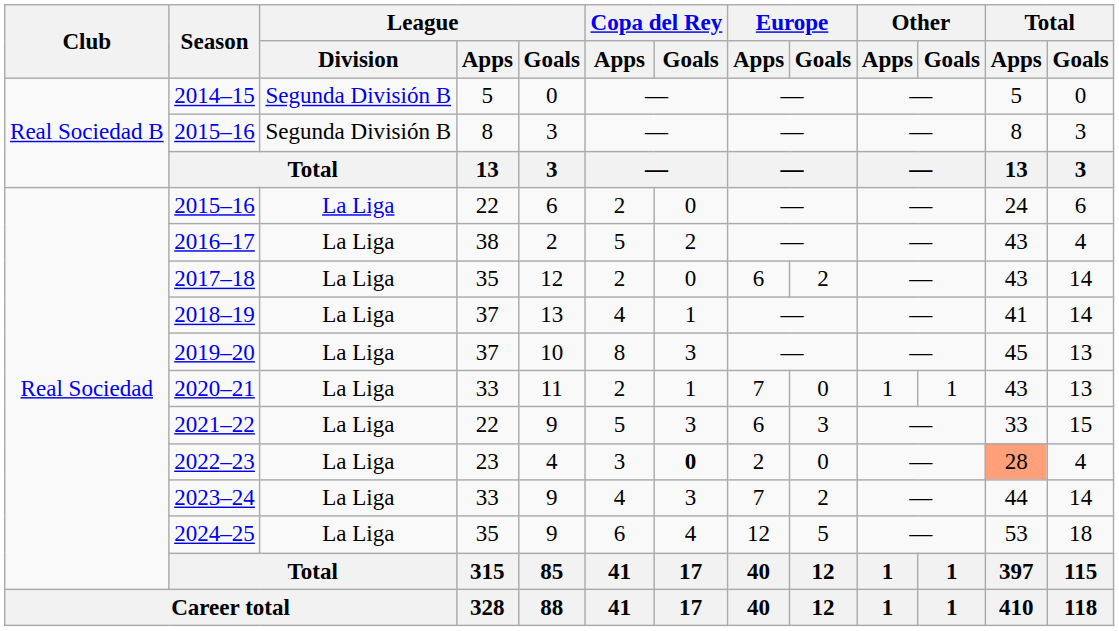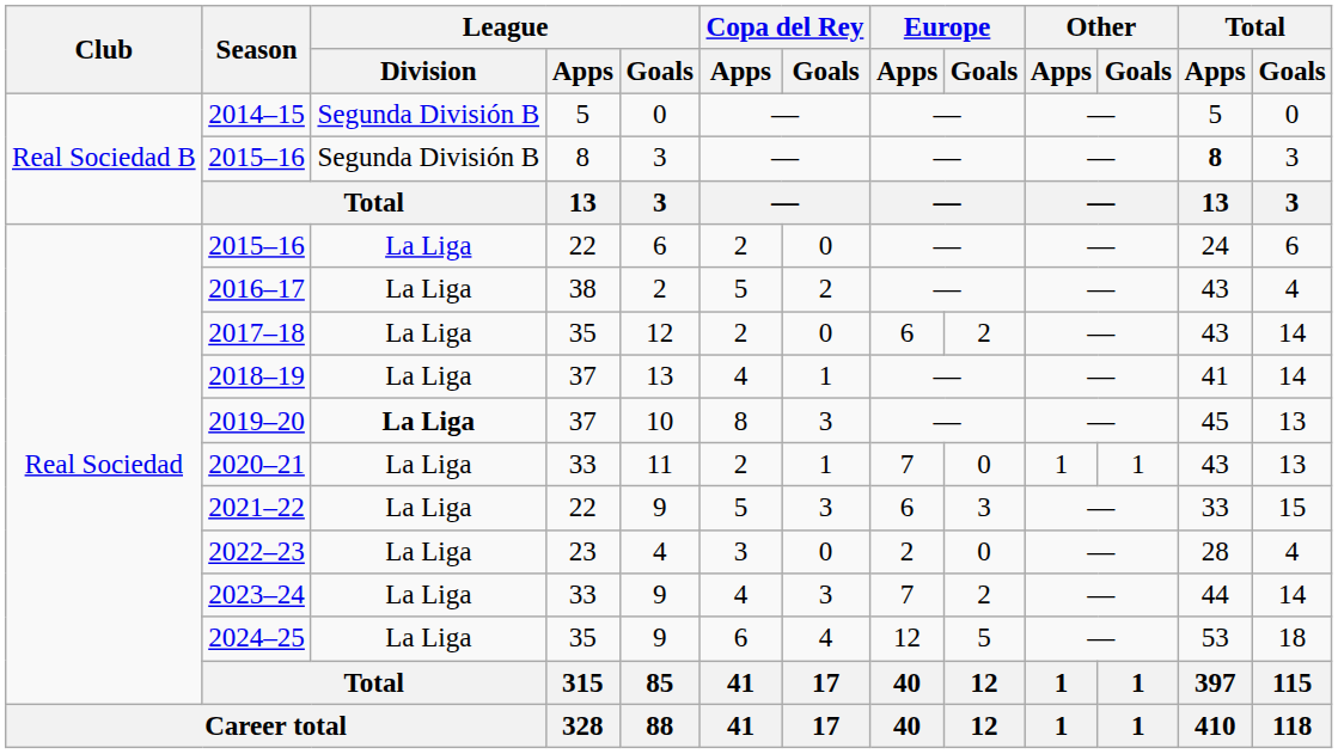2015–16 / 8 | Total / Apps: normal -> bold
2019–20 | League / Division: normal -> bold
2022–23 | Copa del Rey / Goals: bold -> normal
2022–23 | Total / Apps: lightsalmon background -> no background
